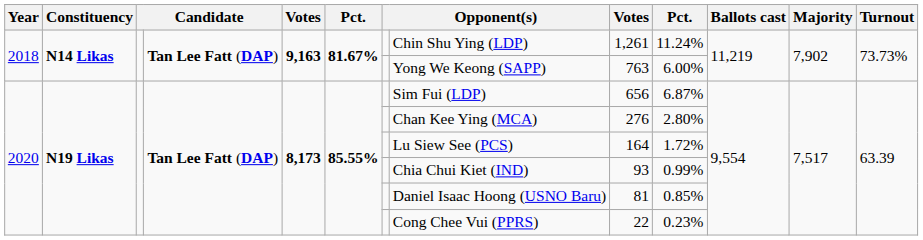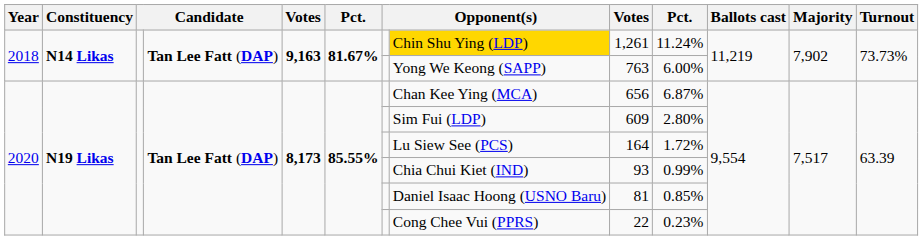row 2 | column 8: no background -> gold background
row 4 | column 8: Sim Fui (LDP) -> Chan Kee Ying (MCA)
row 5 | column 8: Chan Kee Ying (MCA) -> Sim Fui (LDP)
row 5 | column 9: 276 -> 609
